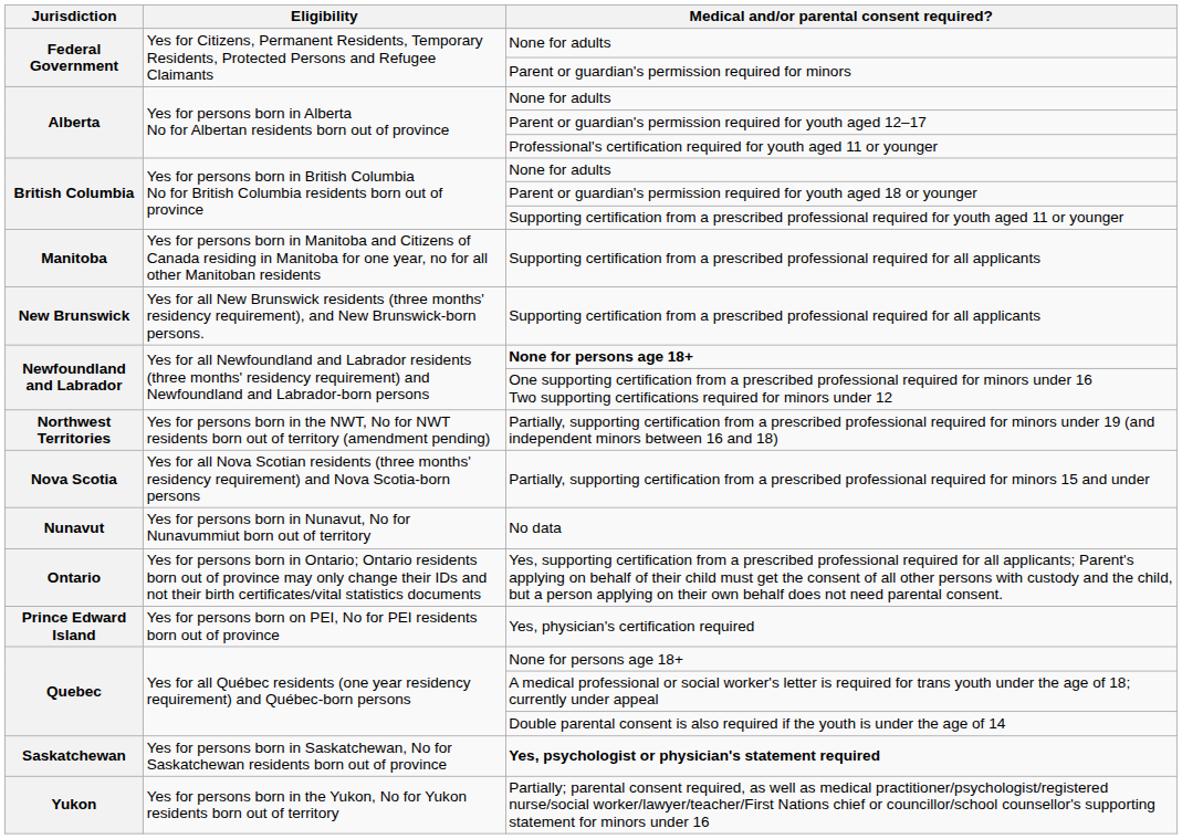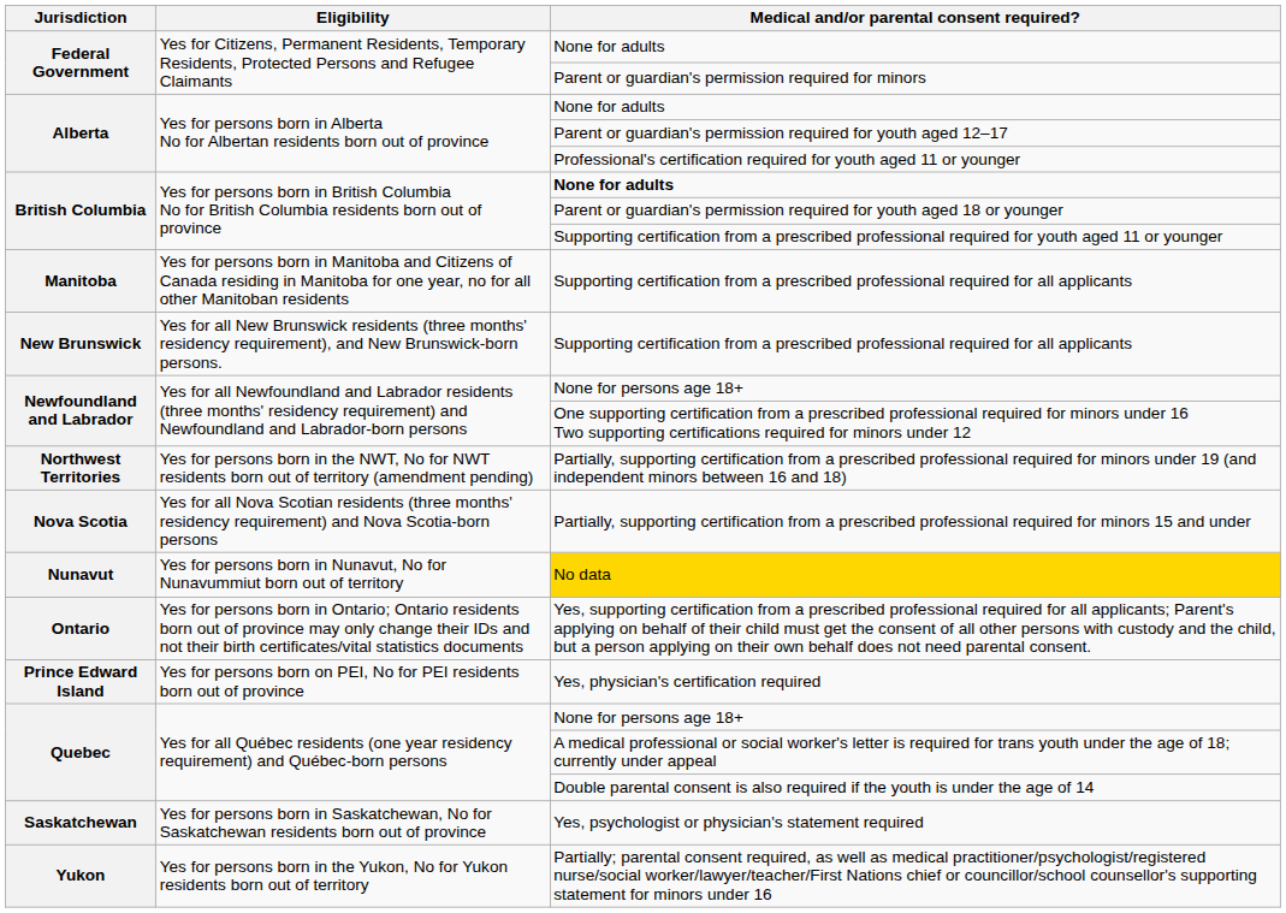British Columbia / None for adults | Medical and/or parental consent required?: normal -> bold
Newfoundland and Labrador / None for persons age 18+ | Medical and/or parental consent required?: bold -> normal
No data | Medical and/or parental consent required?: no background -> gold background
Yes, psychologist or physician's statement required | Medical and/or parental consent required?: bold -> normal
